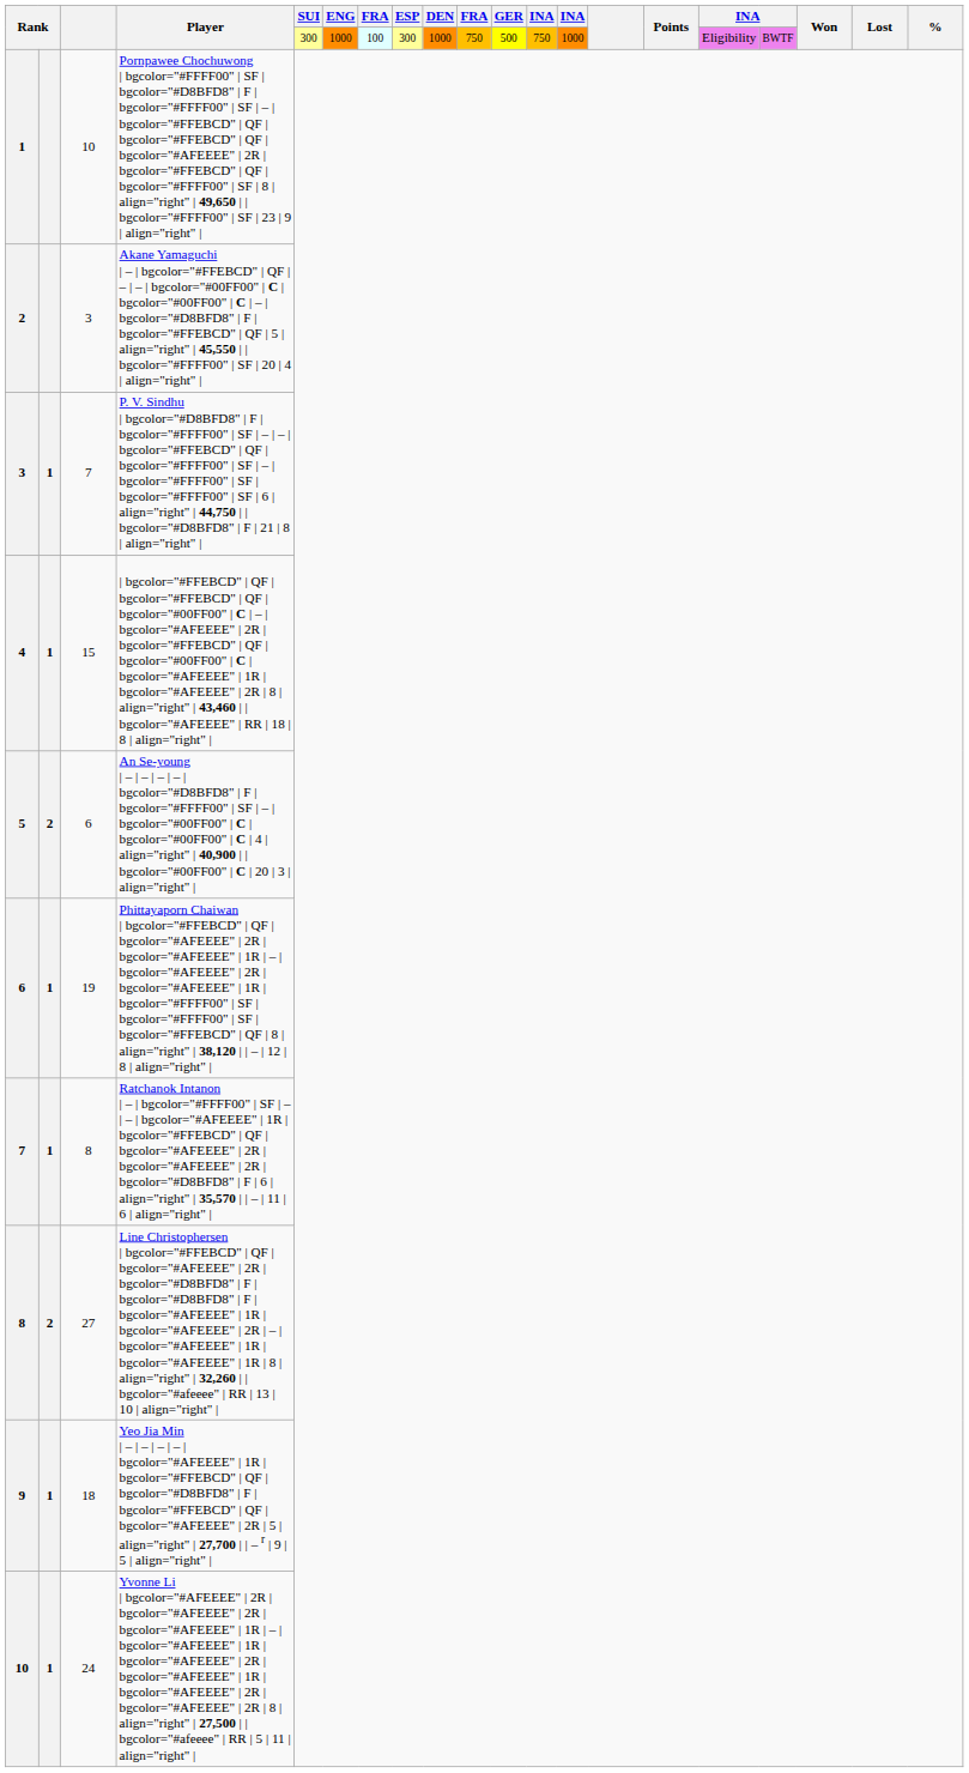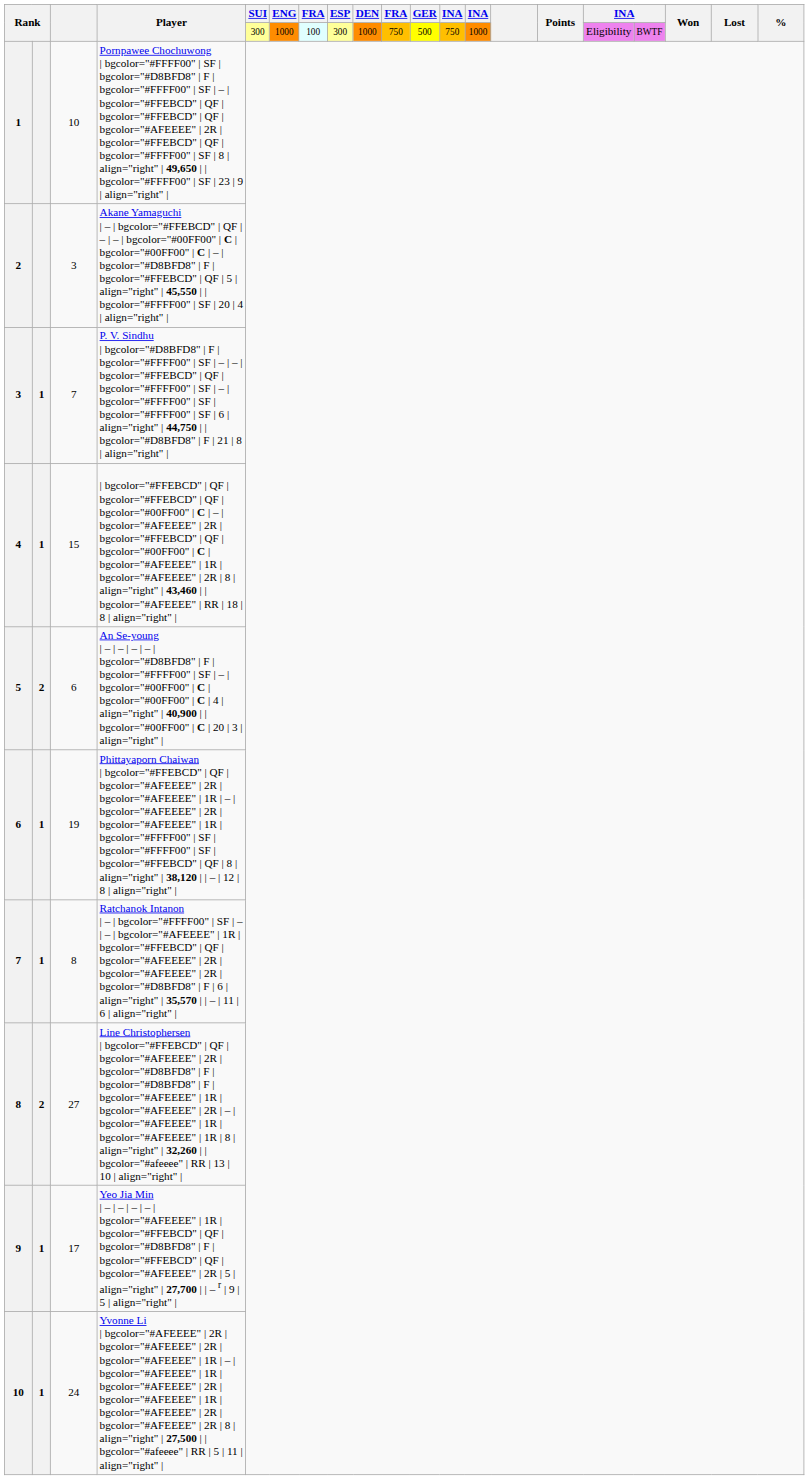9 | column 3: 18 -> 17
